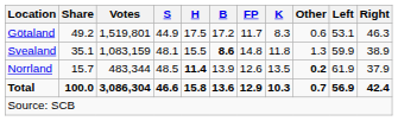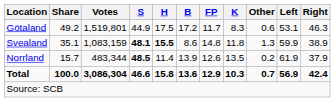Svealand | S: normal -> bold
Svealand | H: normal -> bold
Svealand | B: bold -> normal
Norrland | S: normal -> bold
Norrland | H: bold -> normal
Norrland | Other: bold -> normal
